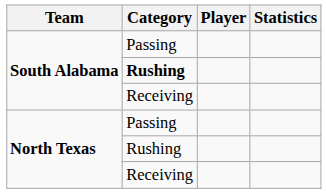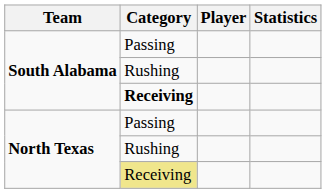South Alabama / Rushing | Category: bold -> normal
South Alabama / Receiving | Category: normal -> bold
North Texas / Receiving | Category: no background -> khaki background
